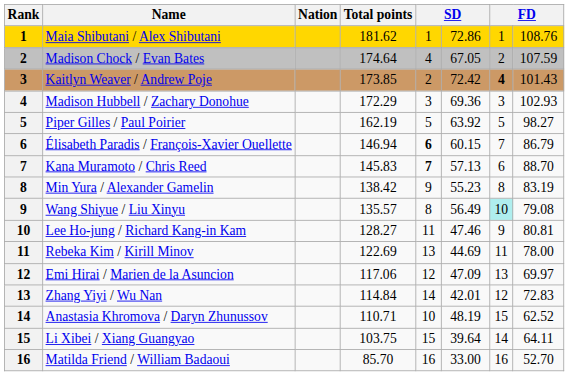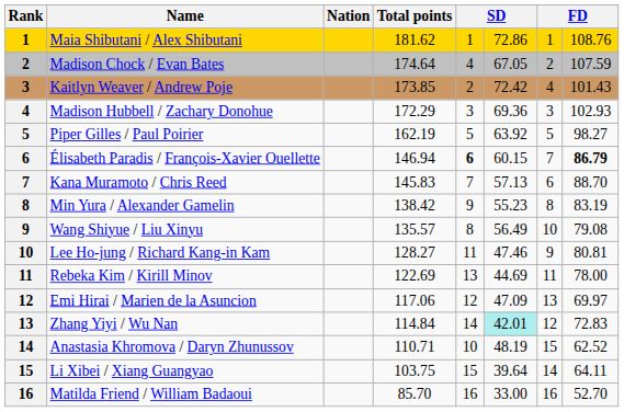Kaitlyn Weaver / Andrew Poje | column 7: bold -> normal
Élisabeth Paradis / François-Xavier Ouellette | column 8: normal -> bold
Kana Muramoto / Chris Reed | column 5: bold -> normal
Wang Shiyue / Liu Xinyu | column 7: paleturquoise background -> no background
Zhang Yiyi / Wu Nan | column 6: no background -> paleturquoise background
